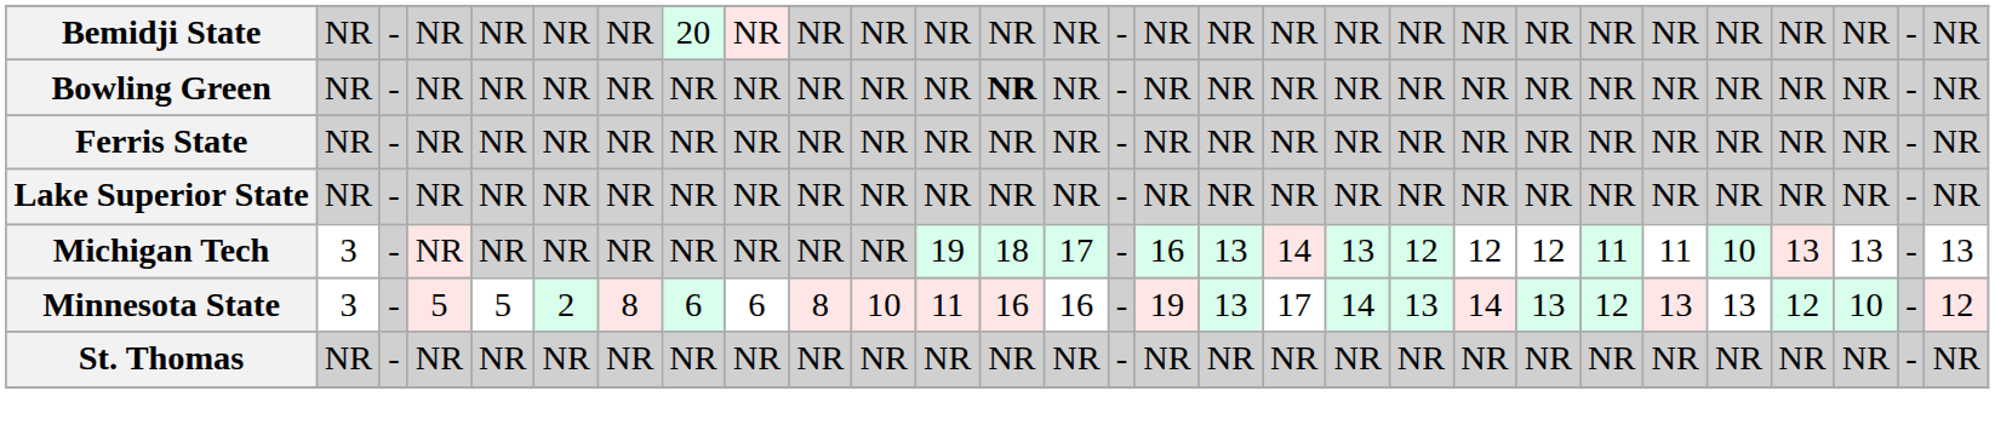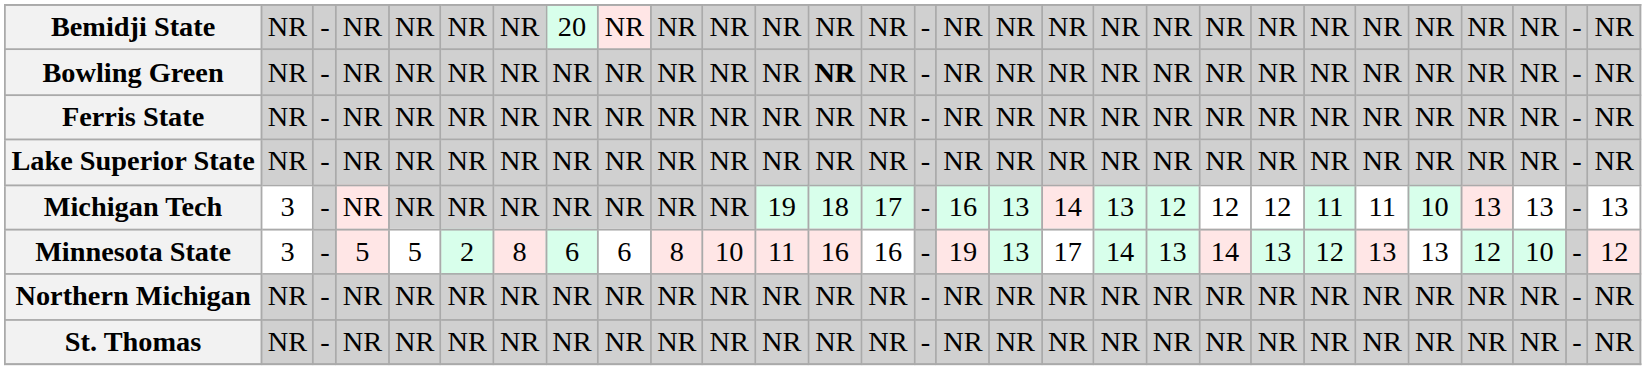+ row: Northern Michigan | NR | - | NR | NR | NR | NR | NR | NR | NR | NR | NR | NR | NR | - | NR | NR | NR | NR | NR | NR | NR | NR | NR | NR | NR | NR | - | NR
